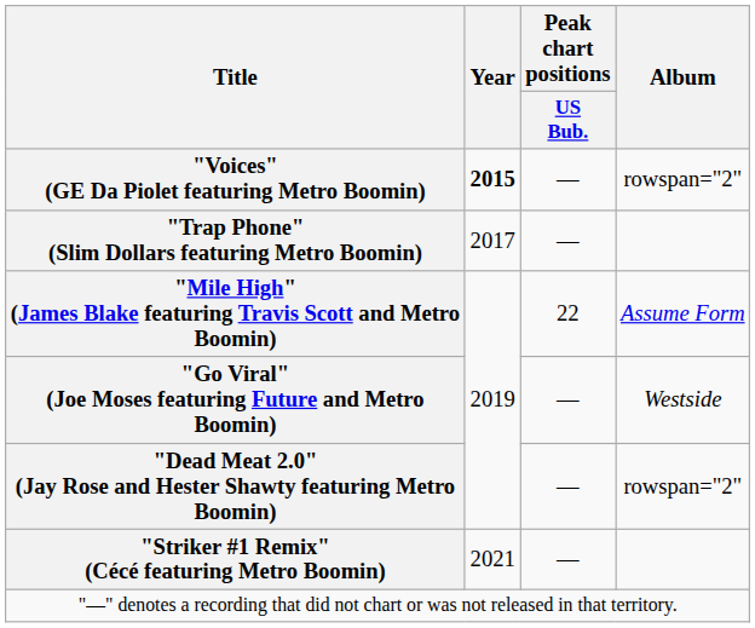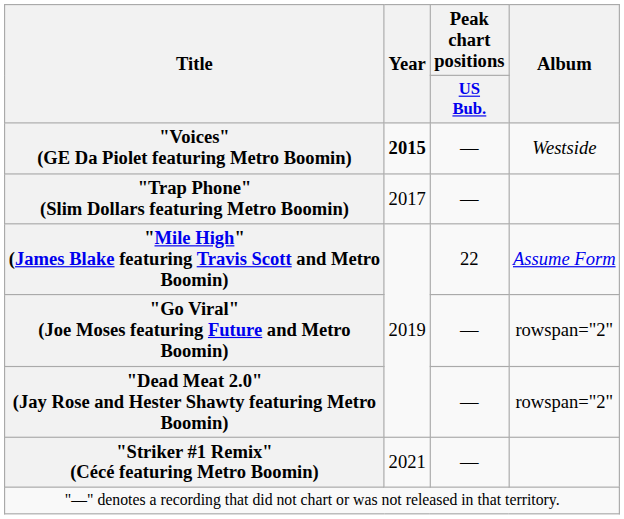"Voices" (GE Da Piolet featuring Metro Boomin) | Album: rowspan="2" -> Westside
"Go Viral" (Joe Moses featuring Future and Metro Boomin) | Album: Westside -> rowspan="2"
